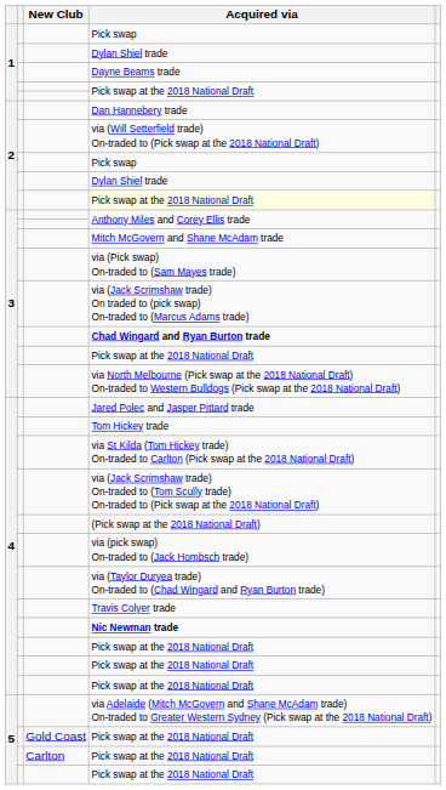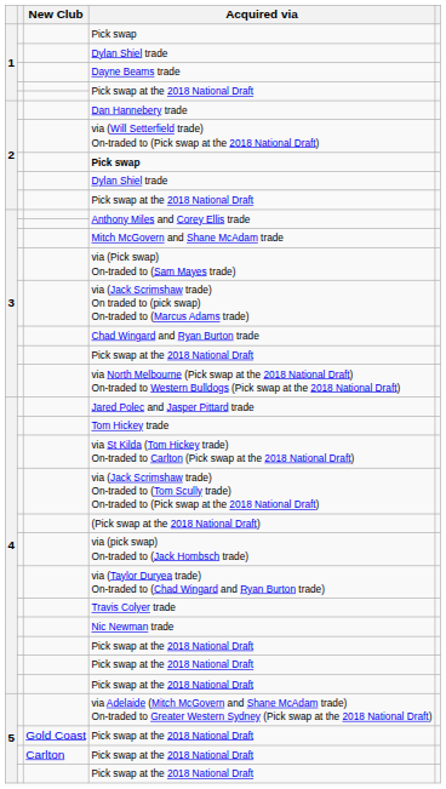2 / Pick swap | Acquired via: normal -> bold
2 / Pick swap at the 2018 National Draft | Acquired via: lightyellow background -> no background
Chad Wingard and Ryan Burton trade | Acquired via: bold -> normal
Nic Newman trade | Acquired via: bold -> normal
